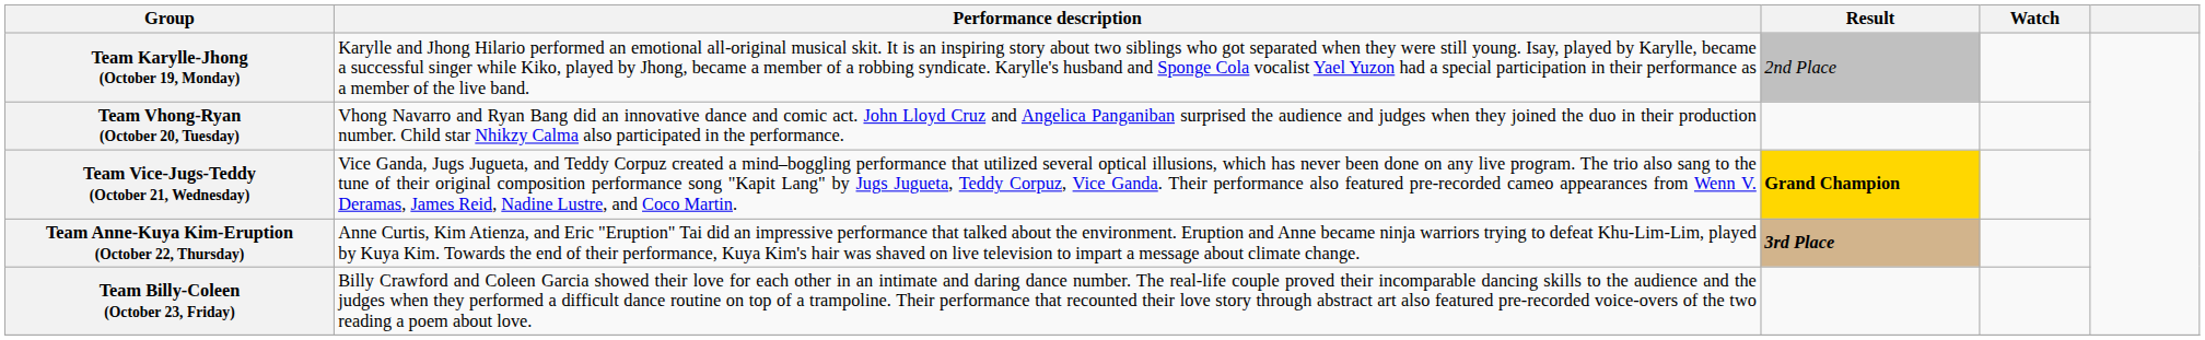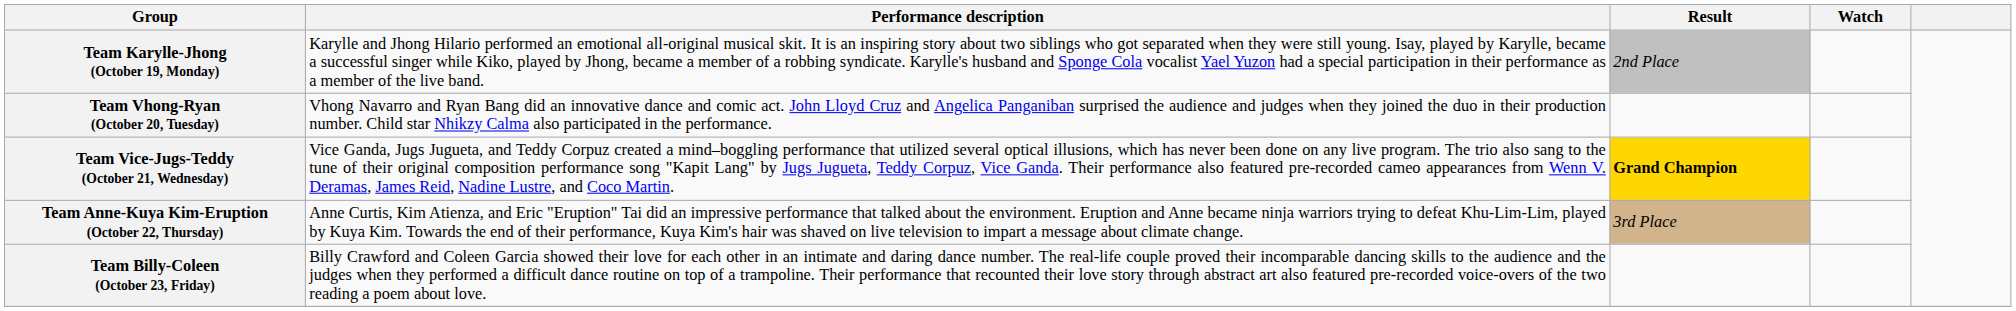Team Anne-Kuya Kim-Eruption (October 22, Thursday) | Result: bold -> normal
